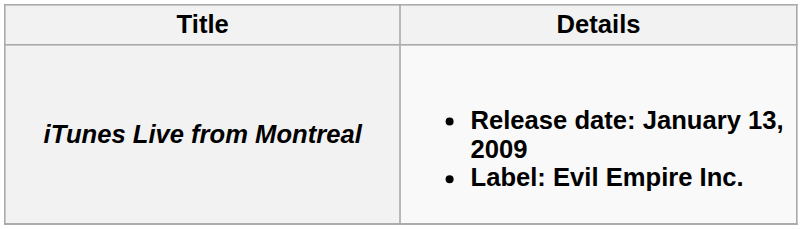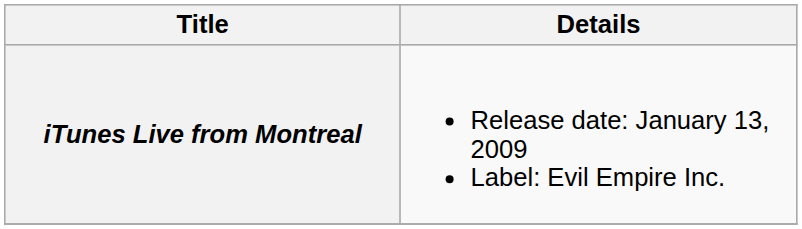iTunes Live from Montreal | Details: bold -> normal
